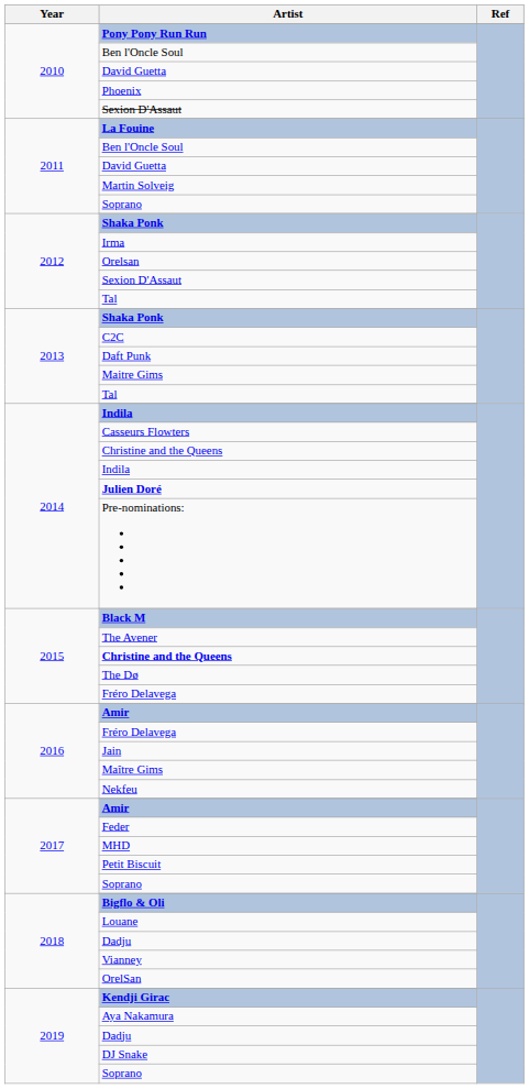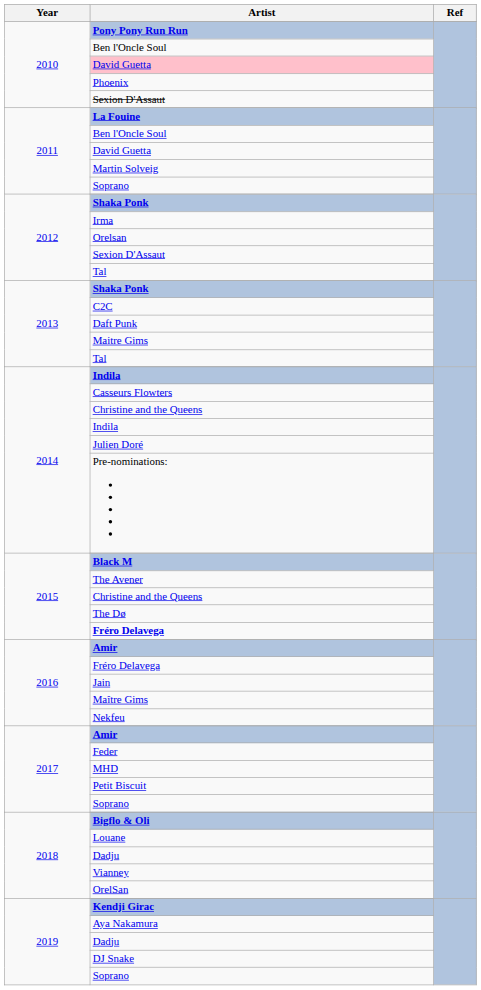2010 / David Guetta | Artist: no background -> pink background
Julien Doré | Artist: bold -> normal
2015 / Christine and the Queens | Artist: bold -> normal
2015 / Fréro Delavega | Artist: normal -> bold
